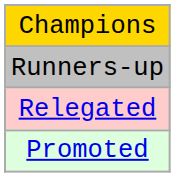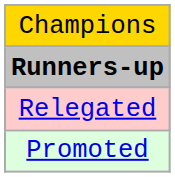row 2 | column 1: normal -> bold
